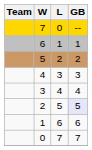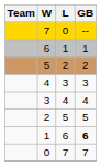row 7 | GB: lavender background -> no background
row 8 | GB: normal -> bold
